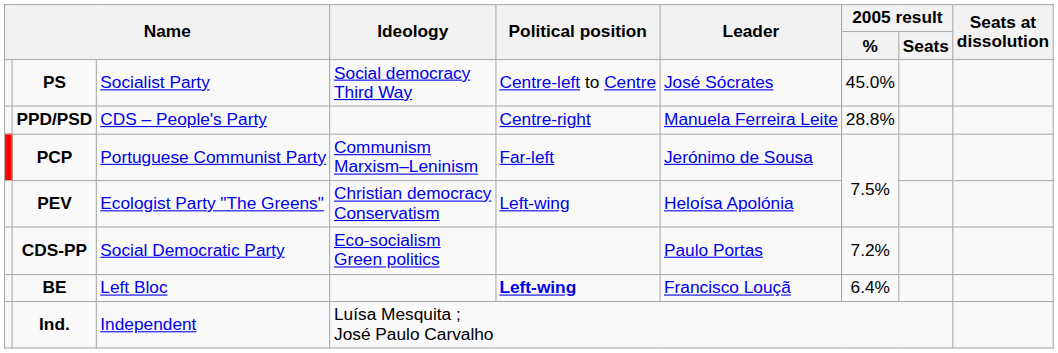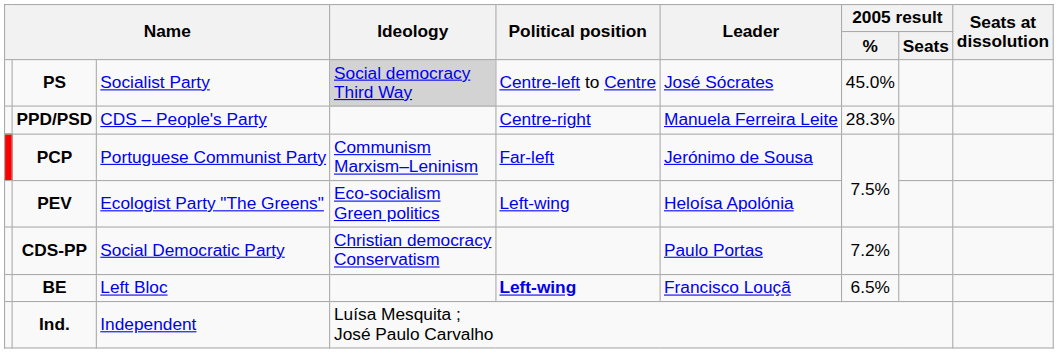PS | Ideology: no background -> lightgrey background
PPD/PSD | 2005 result / %: 28.8% -> 28.3%
PEV | Ideology: Christian democracy Conservatism -> Eco-socialism Green politics
CDS-PP | Ideology: Eco-socialism Green politics -> Christian democracy Conservatism
BE | 2005 result / %: 6.4% -> 6.5%
